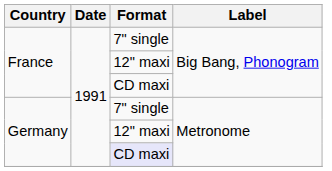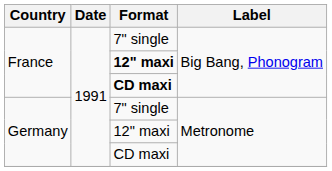France / 12" maxi | Format: normal -> bold
France / CD maxi | Format: normal -> bold
Germany / CD maxi | Format: lavender background -> no background
